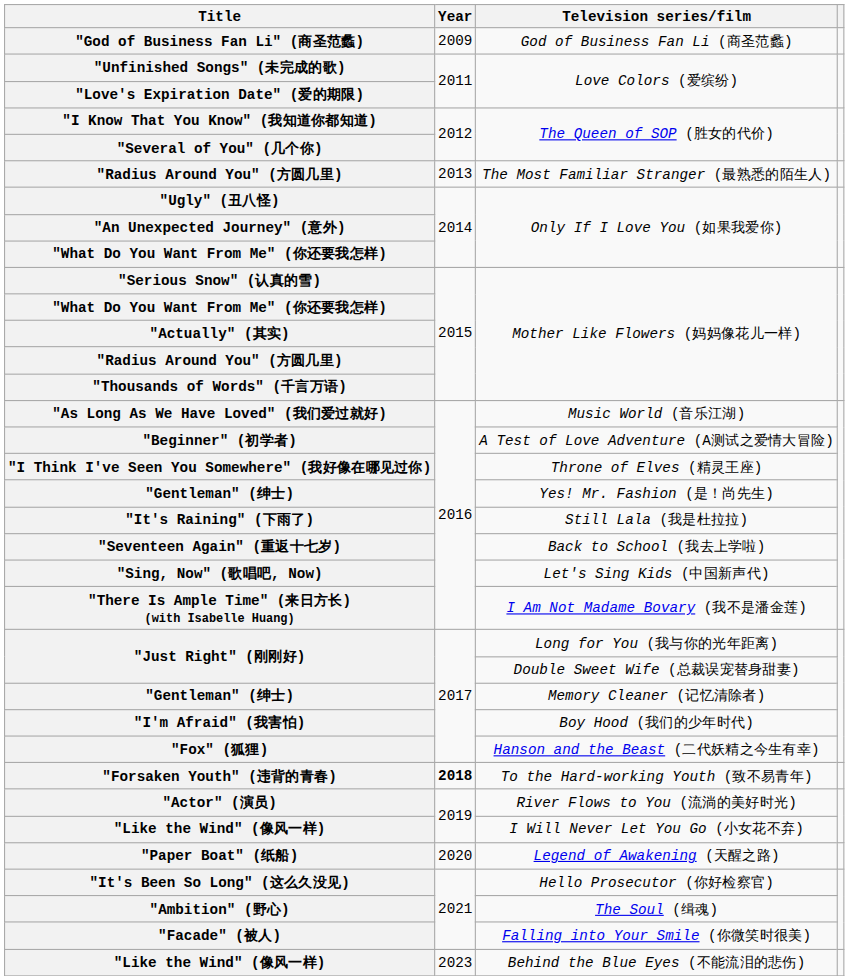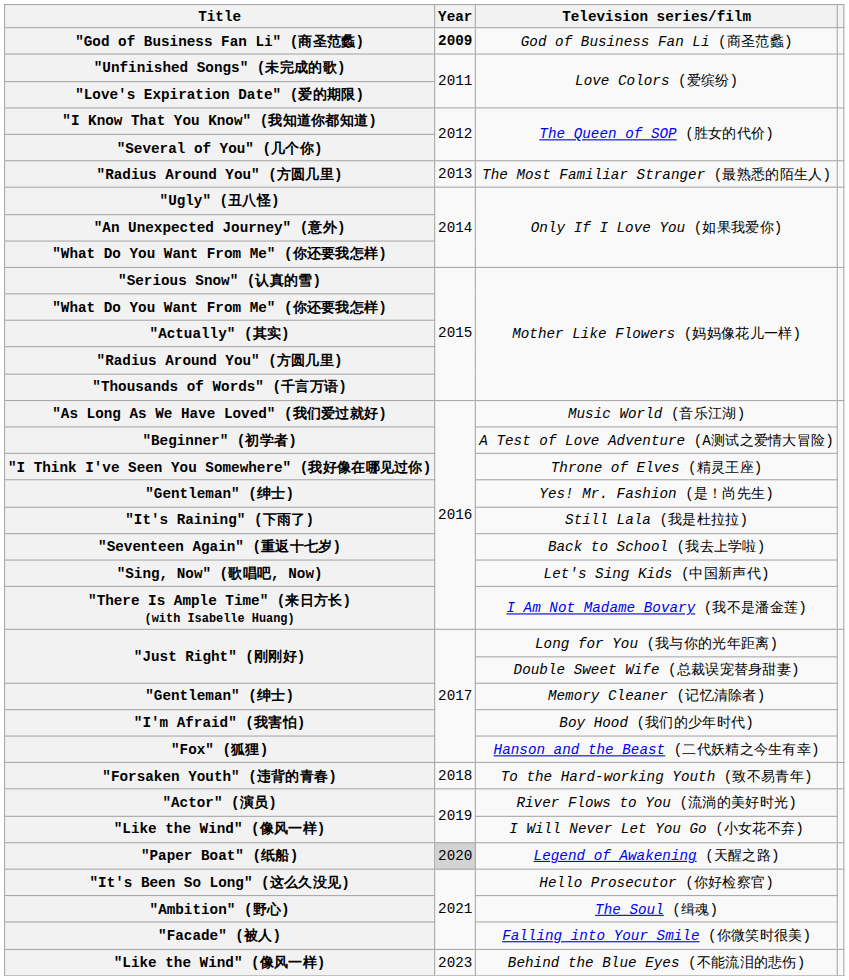God of Business Fan Li (商圣范蠡) | Year: normal -> bold
To the Hard-working Youth (致不易青年) | Year: bold -> normal
Legend of Awakening (天醒之路) | Year: no background -> lightgrey background
